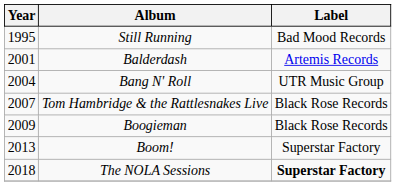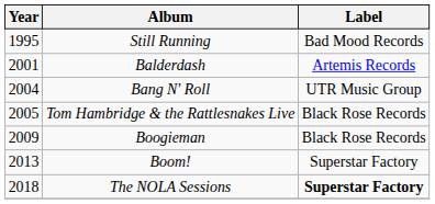Tom Hambridge & the Rattlesnakes Live | Year: 2007 -> 2005
